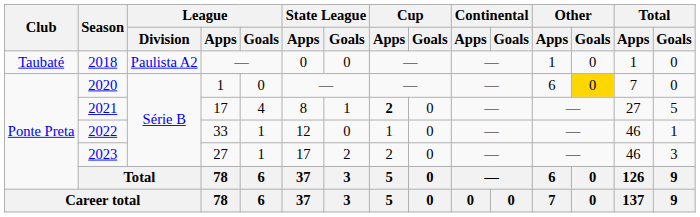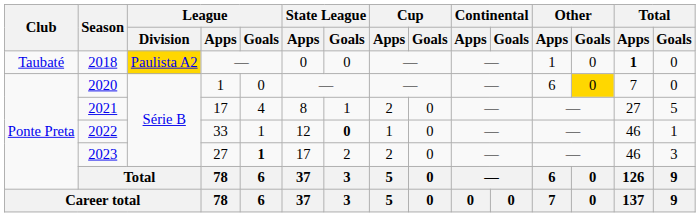2018 | League / Division: no background -> gold background
2018 | Total / Apps: normal -> bold
2021 | Cup / Apps: bold -> normal
2022 | State League / Goals: normal -> bold
2023 | League / Goals: normal -> bold
